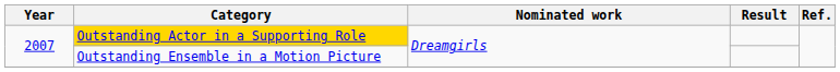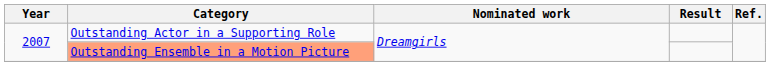Outstanding Actor in a Supporting Role | Category: gold background -> no background
Outstanding Ensemble in a Motion Picture | Category: no background -> lightsalmon background
